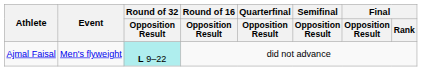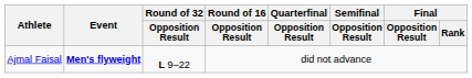Ajmal Faisal | Event: normal -> bold
Ajmal Faisal | Round of 32 / Opposition Result: paleturquoise background -> no background
